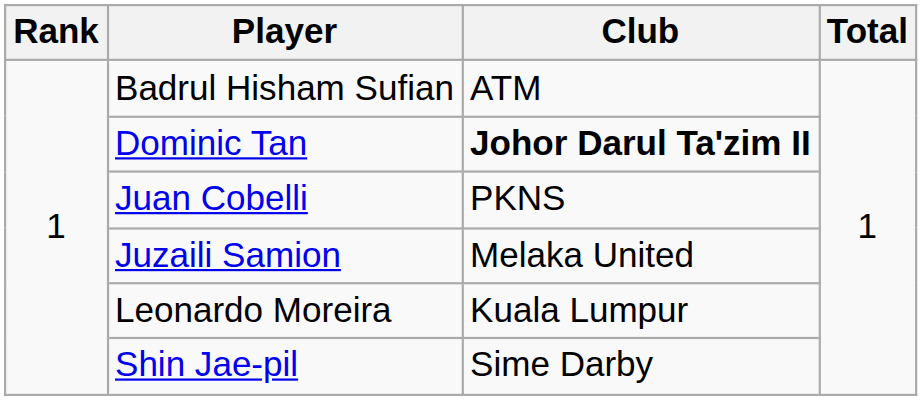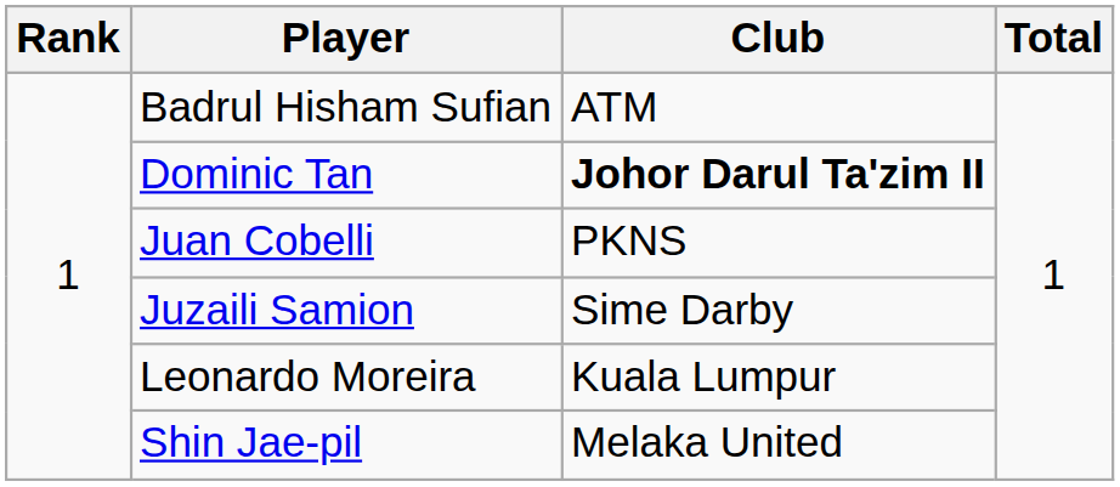Juzaili Samion | Club: Melaka United -> Sime Darby
Shin Jae-pil | Club: Sime Darby -> Melaka United
